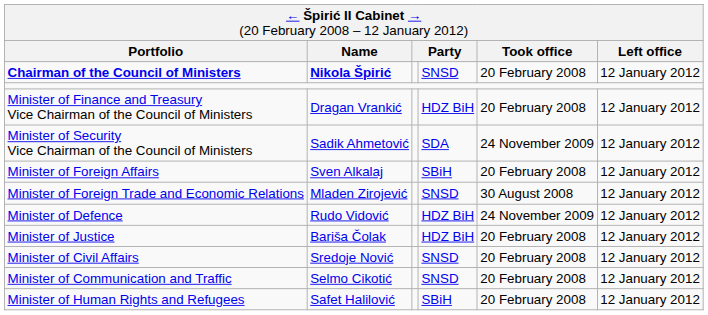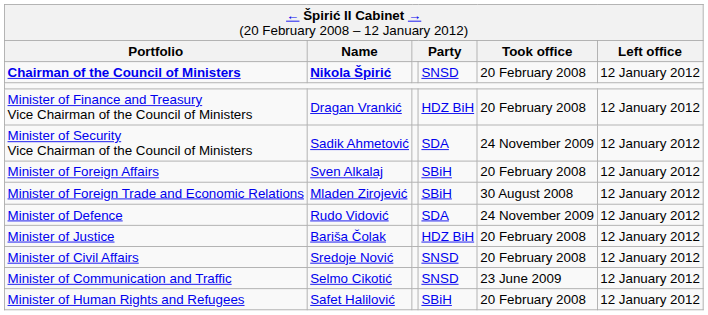Minister of Foreign Trade and Economic Relations | column 4: SNSD -> SBiH
Minister of Defence | column 4: HDZ BiH -> SDA
Minister of Communication and Traffic | column 5: 20 February 2008 -> 23 June 2009
